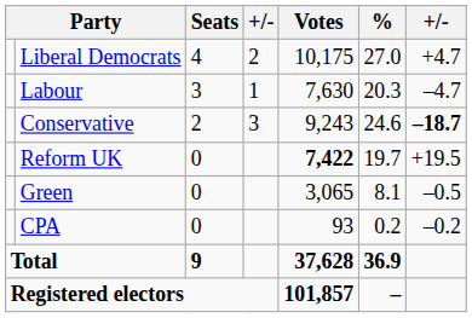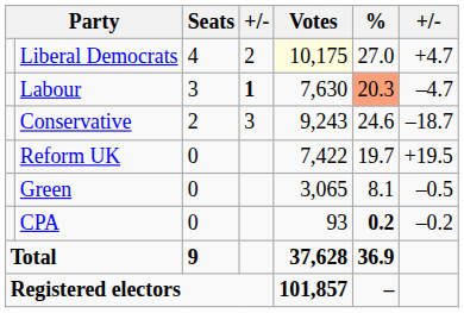Liberal Democrats | Votes: no background -> lightyellow background
Labour | column 4: normal -> bold
Labour | %: no background -> lightsalmon background
Conservative | column 7: bold -> normal
Reform UK | Votes: bold -> normal
CPA | %: normal -> bold
